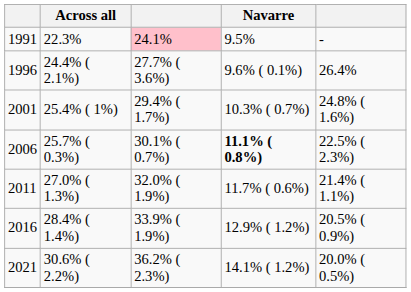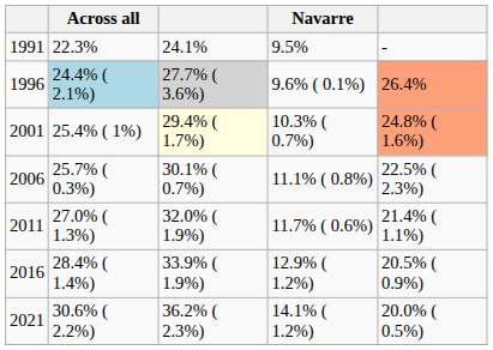1991 | column 3: pink background -> no background
1996 | Across all: no background -> lightblue background
1996 | column 3: no background -> lightgrey background
1996 | column 5: no background -> lightsalmon background
2001 | column 3: no background -> lightyellow background
2001 | column 5: no background -> lightsalmon background
2006 | Navarre: bold -> normal
